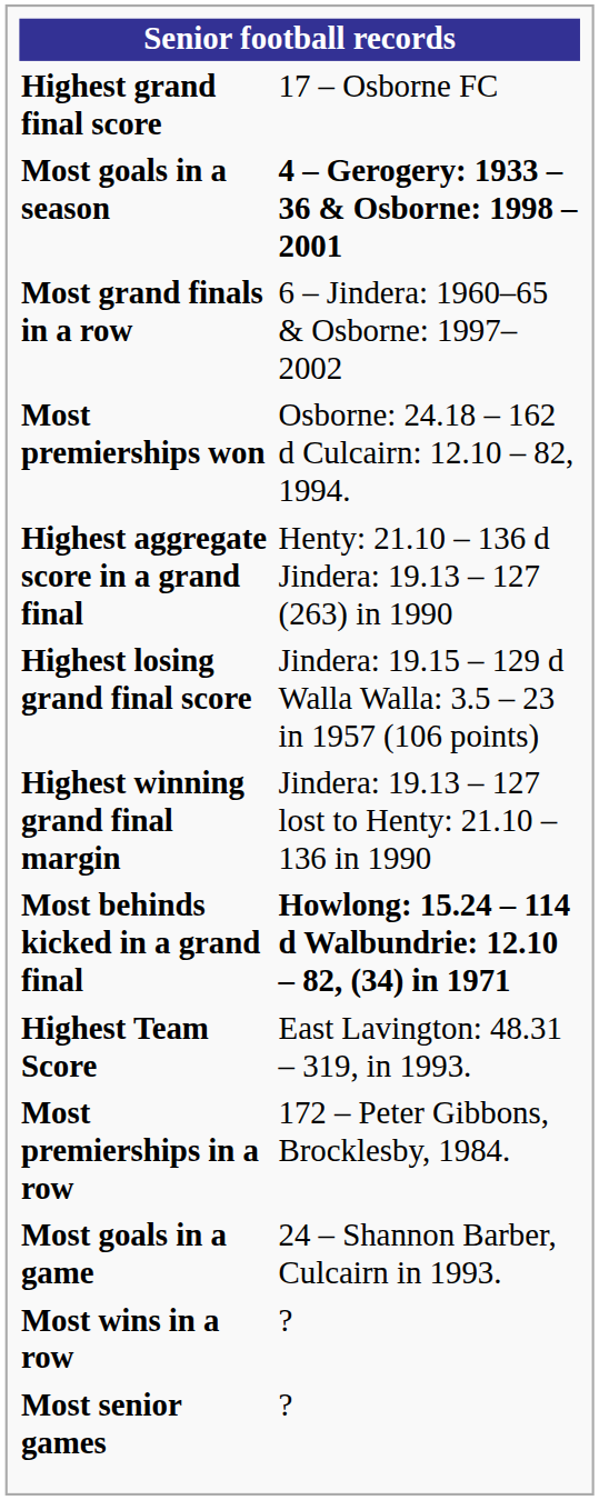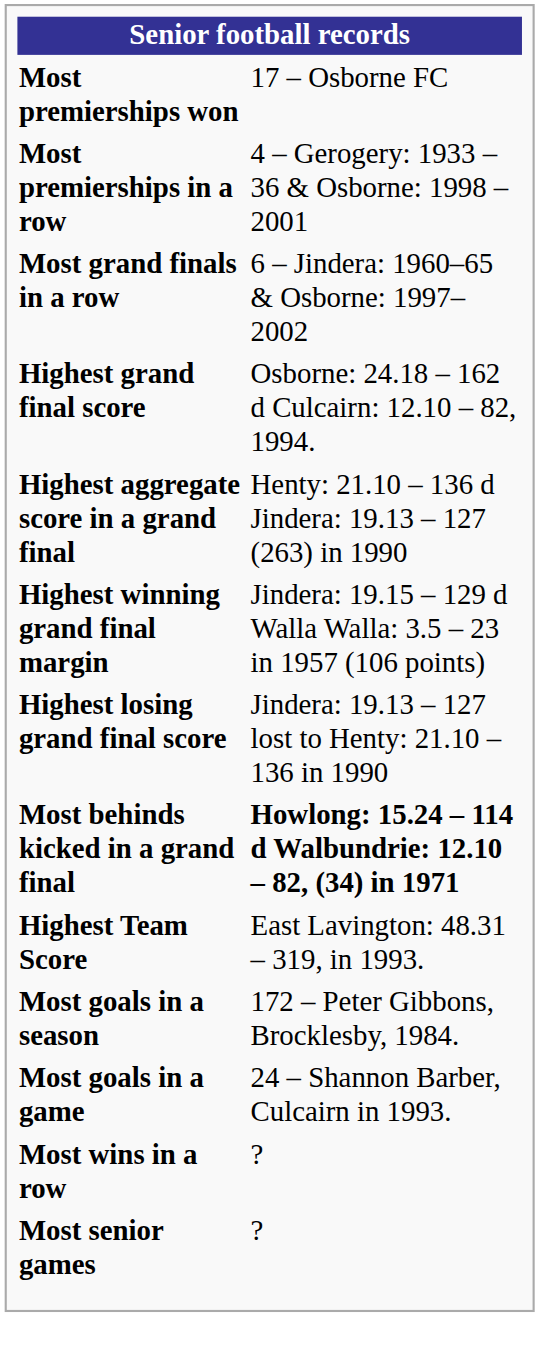row 2 | column 1: Highest grand final score -> Most premierships won
row 3 | column 1: Most goals in a season -> Most premierships in a row
row 3 | column 2: bold -> normal
row 5 | column 1: Most premierships won -> Highest grand final score
row 7 | column 1: Highest losing grand final score -> Highest winning grand final margin
row 8 | column 1: Highest winning grand final margin -> Highest losing grand final score
row 11 | column 1: Most premierships in a row -> Most goals in a season
